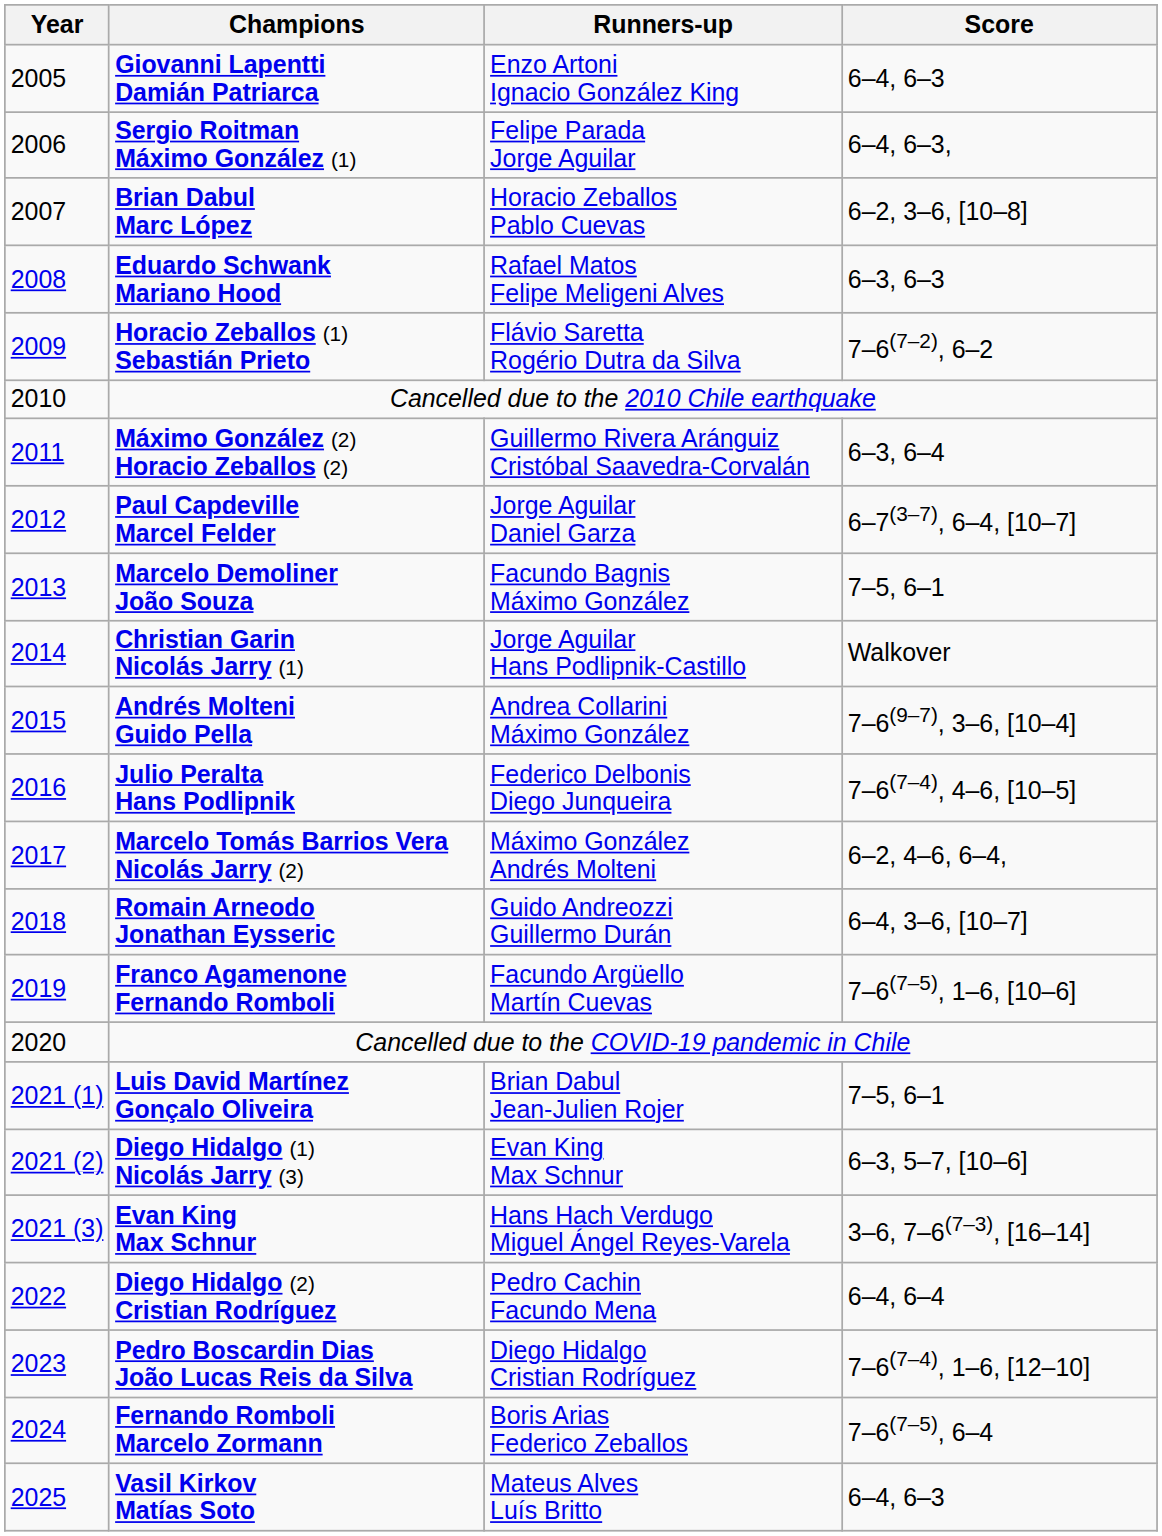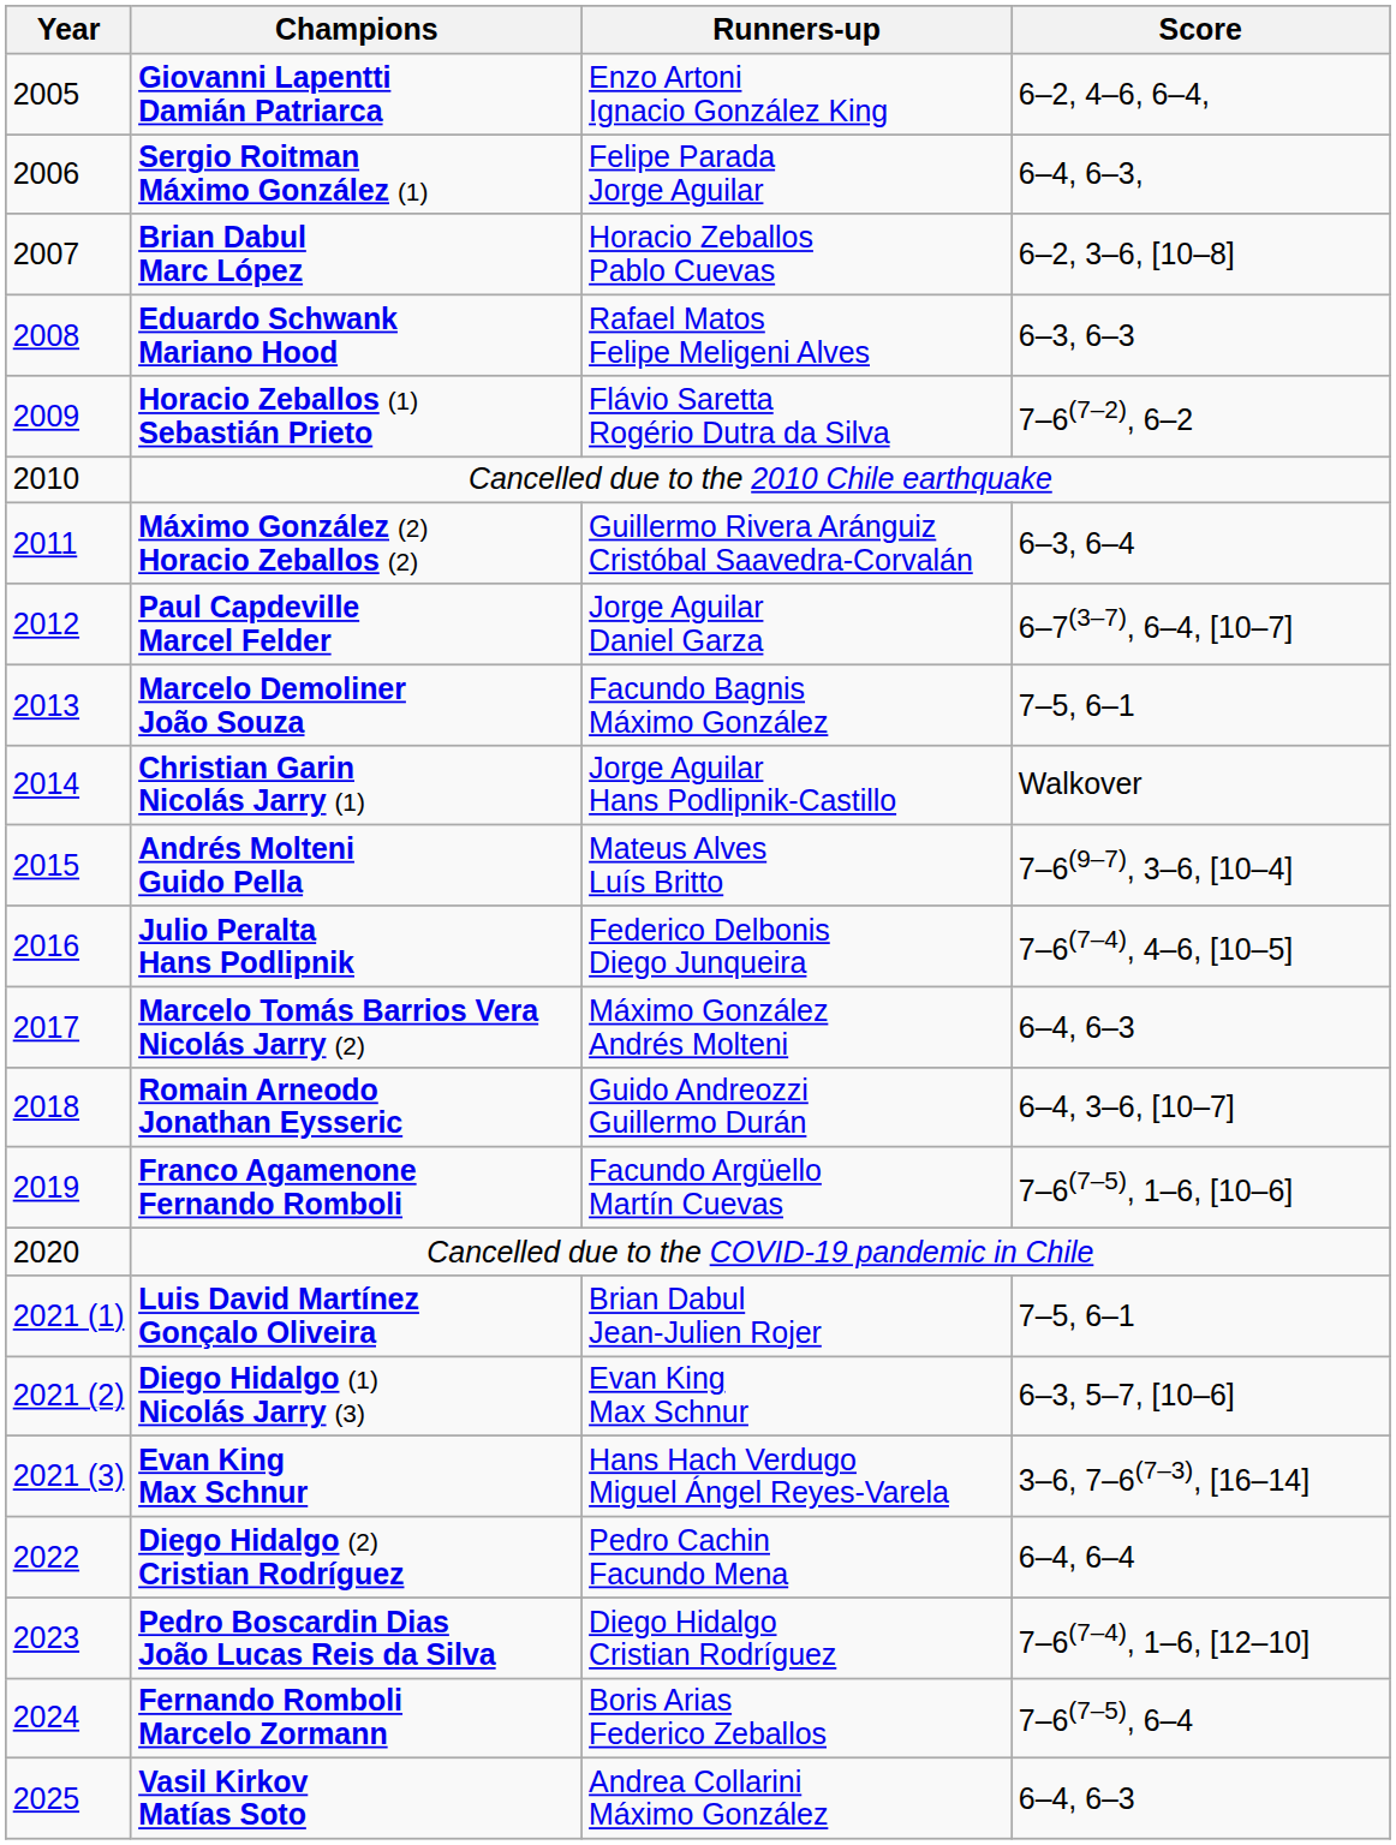Giovanni Lapentti Damián Patriarca | Score: 6–4, 6–3 -> 6–2, 4–6, 6–4,
Andrés Molteni Guido Pella | Runners-up: Andrea Collarini Máximo González -> Mateus Alves Luís Britto
Marcelo Tomás Barrios Vera Nicolás Jarry (2) | Score: 6–2, 4–6, 6–4, -> 6–4, 6–3
Vasil Kirkov Matías Soto | Runners-up: Mateus Alves Luís Britto -> Andrea Collarini Máximo González
